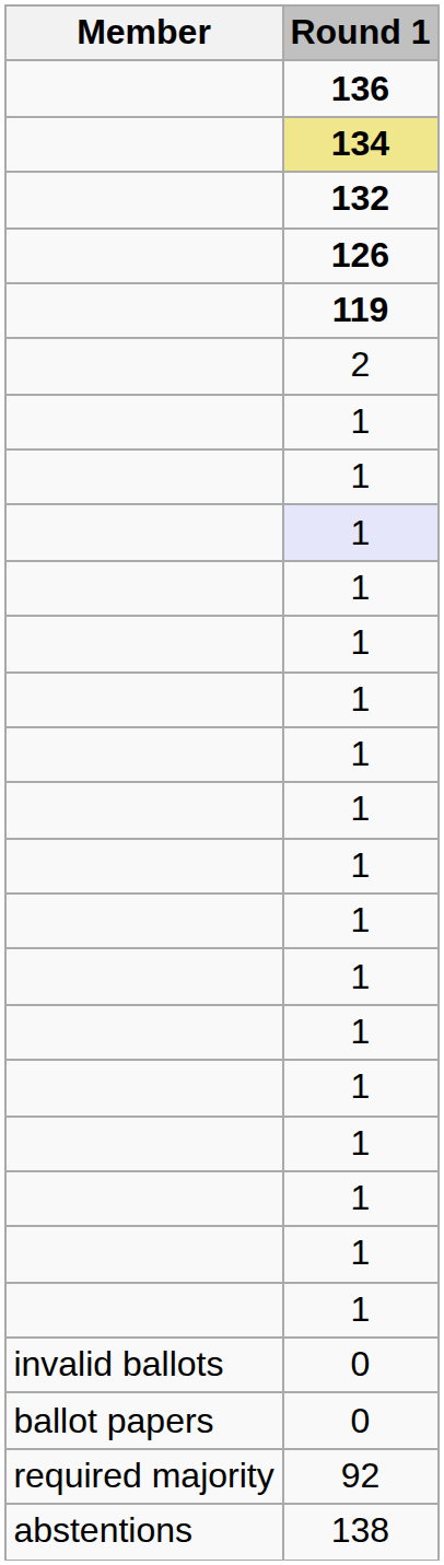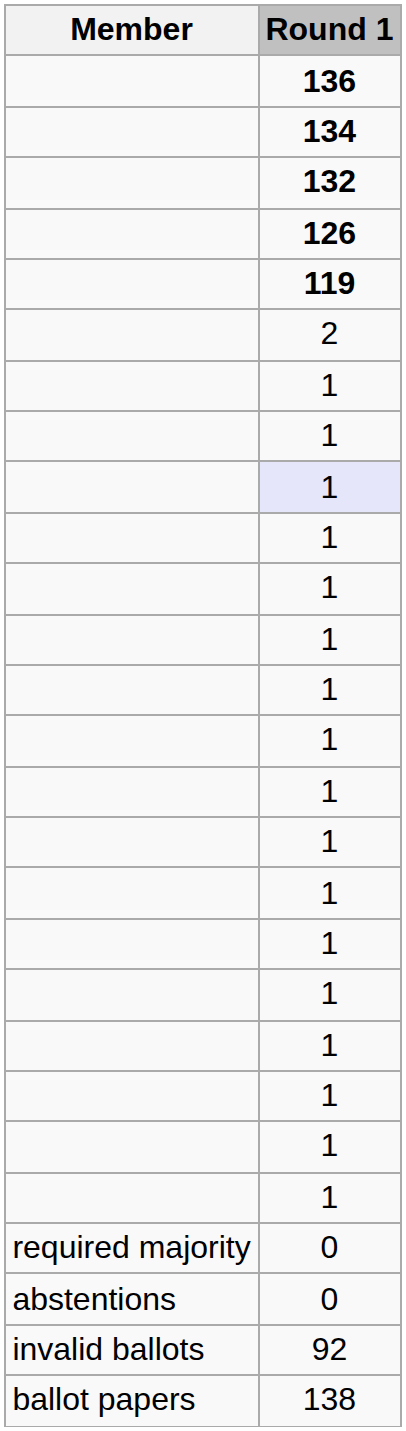row 3 | Round 1: khaki background -> no background
row 25 | Member: invalid ballots -> required majority
row 26 | Member: ballot papers -> abstentions
row 27 | Member: required majority -> invalid ballots
row 28 | Member: abstentions -> ballot papers
